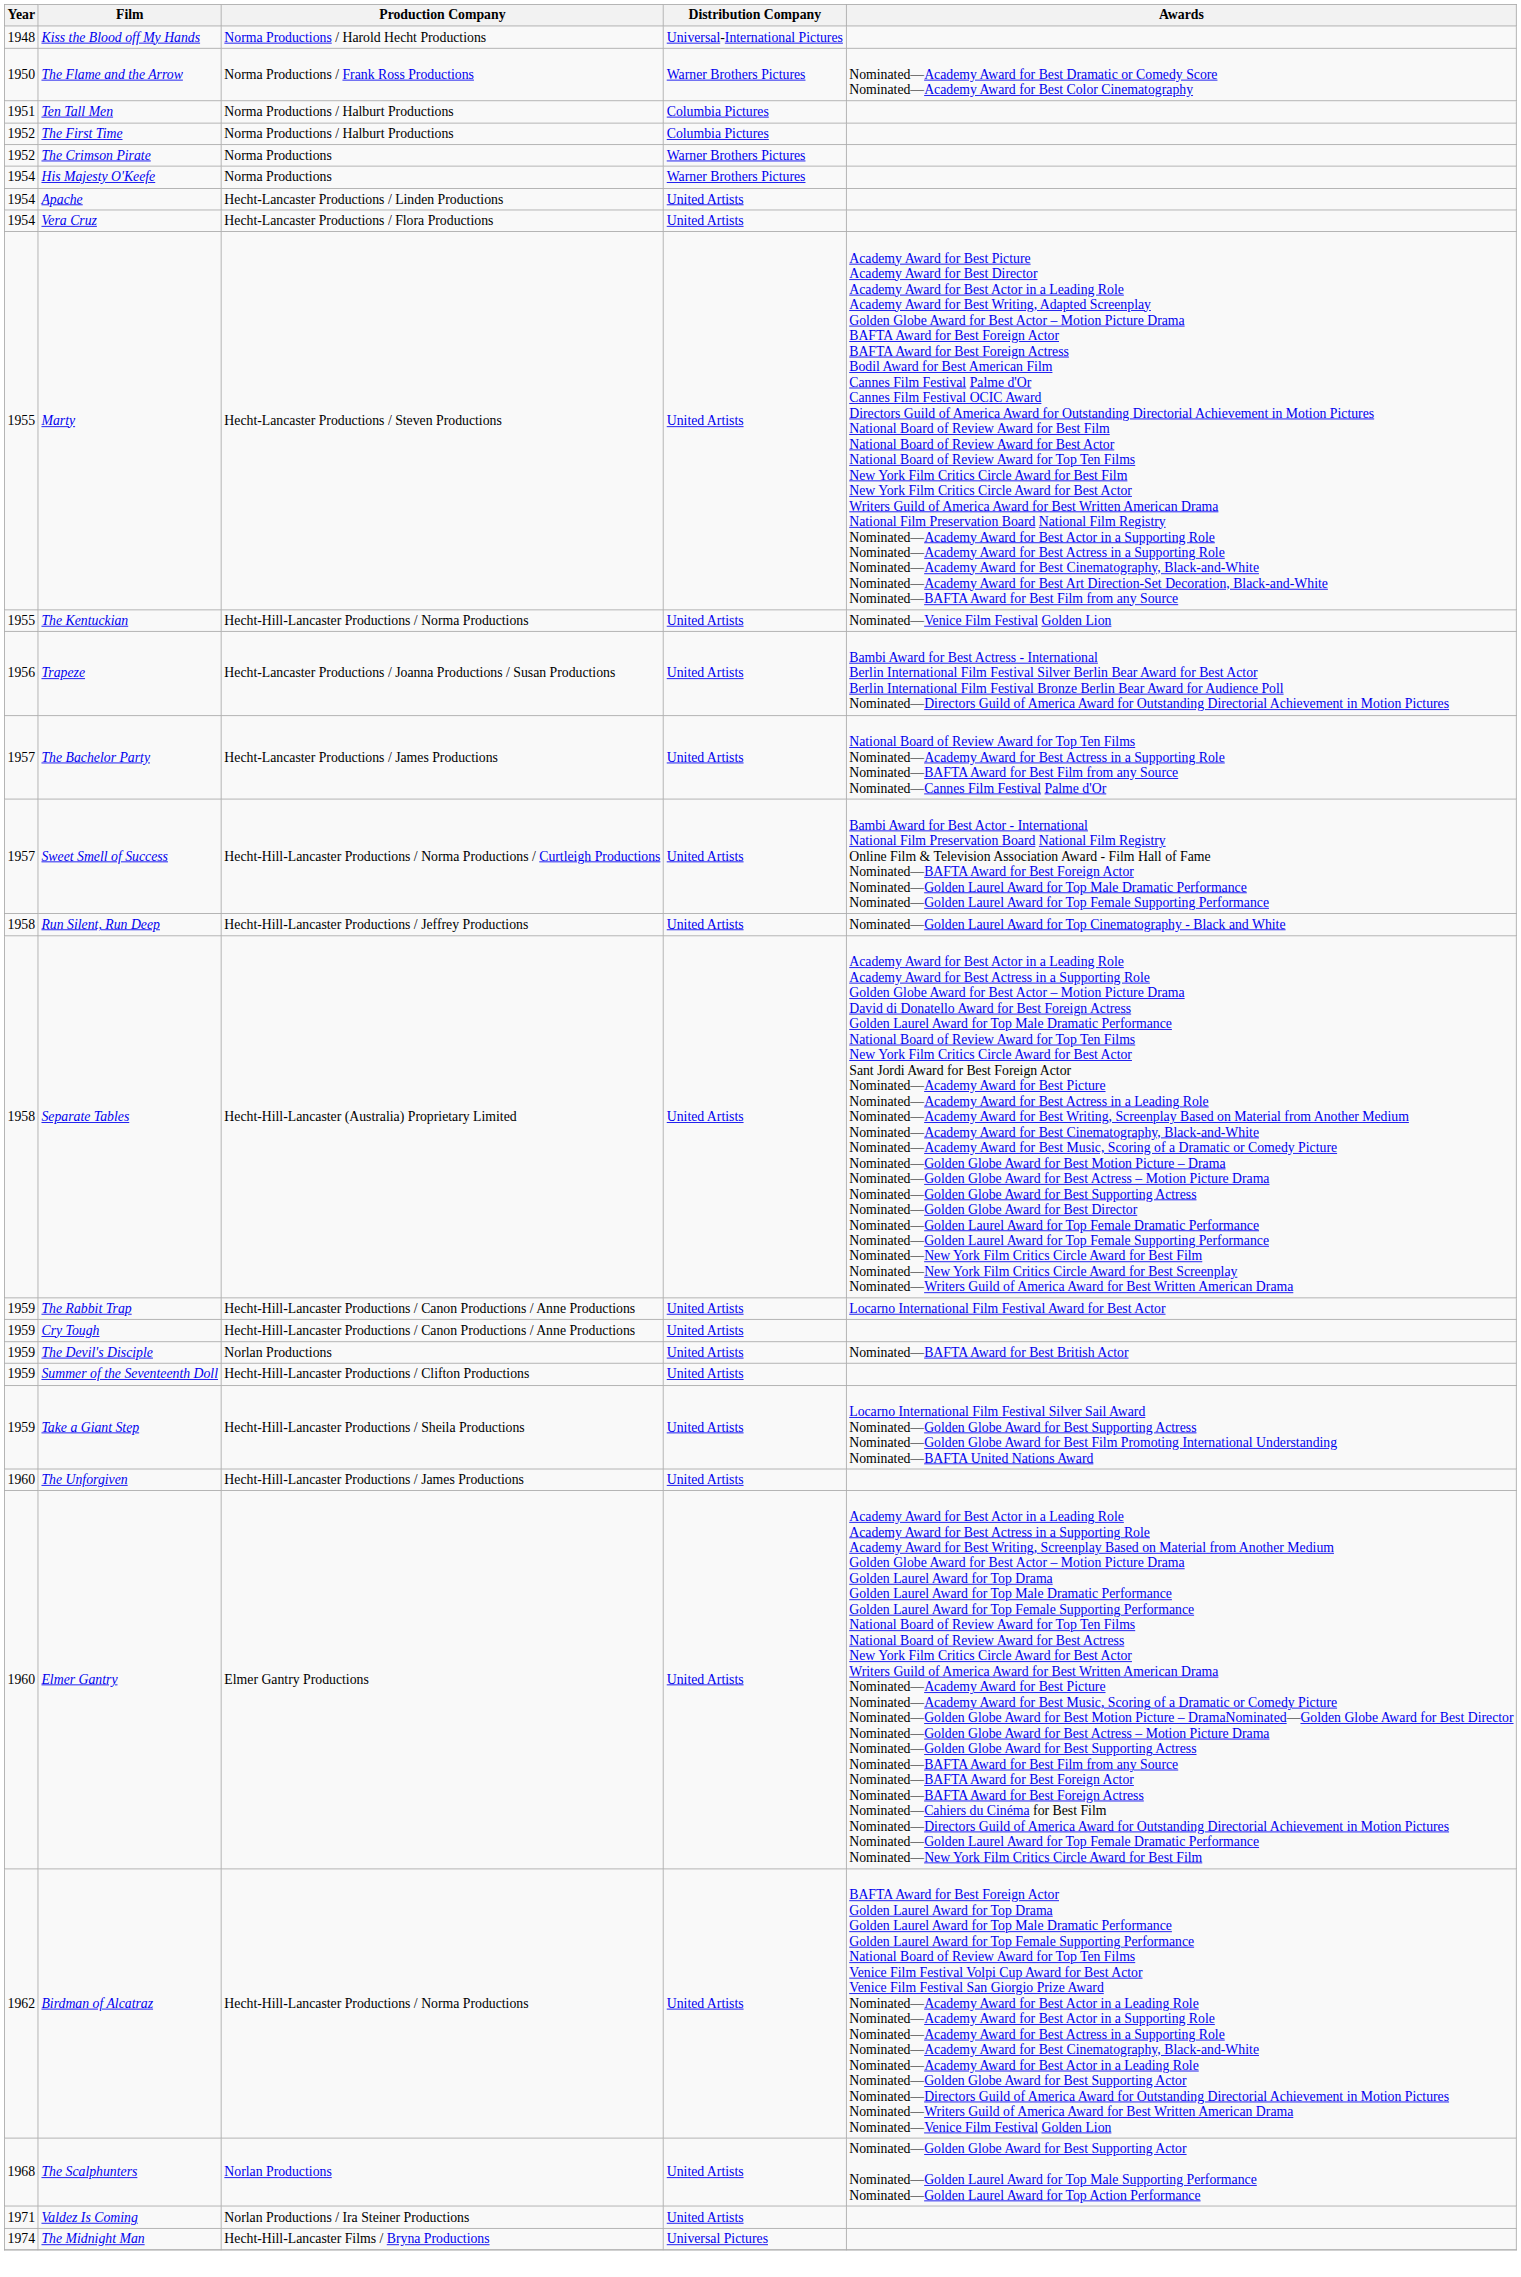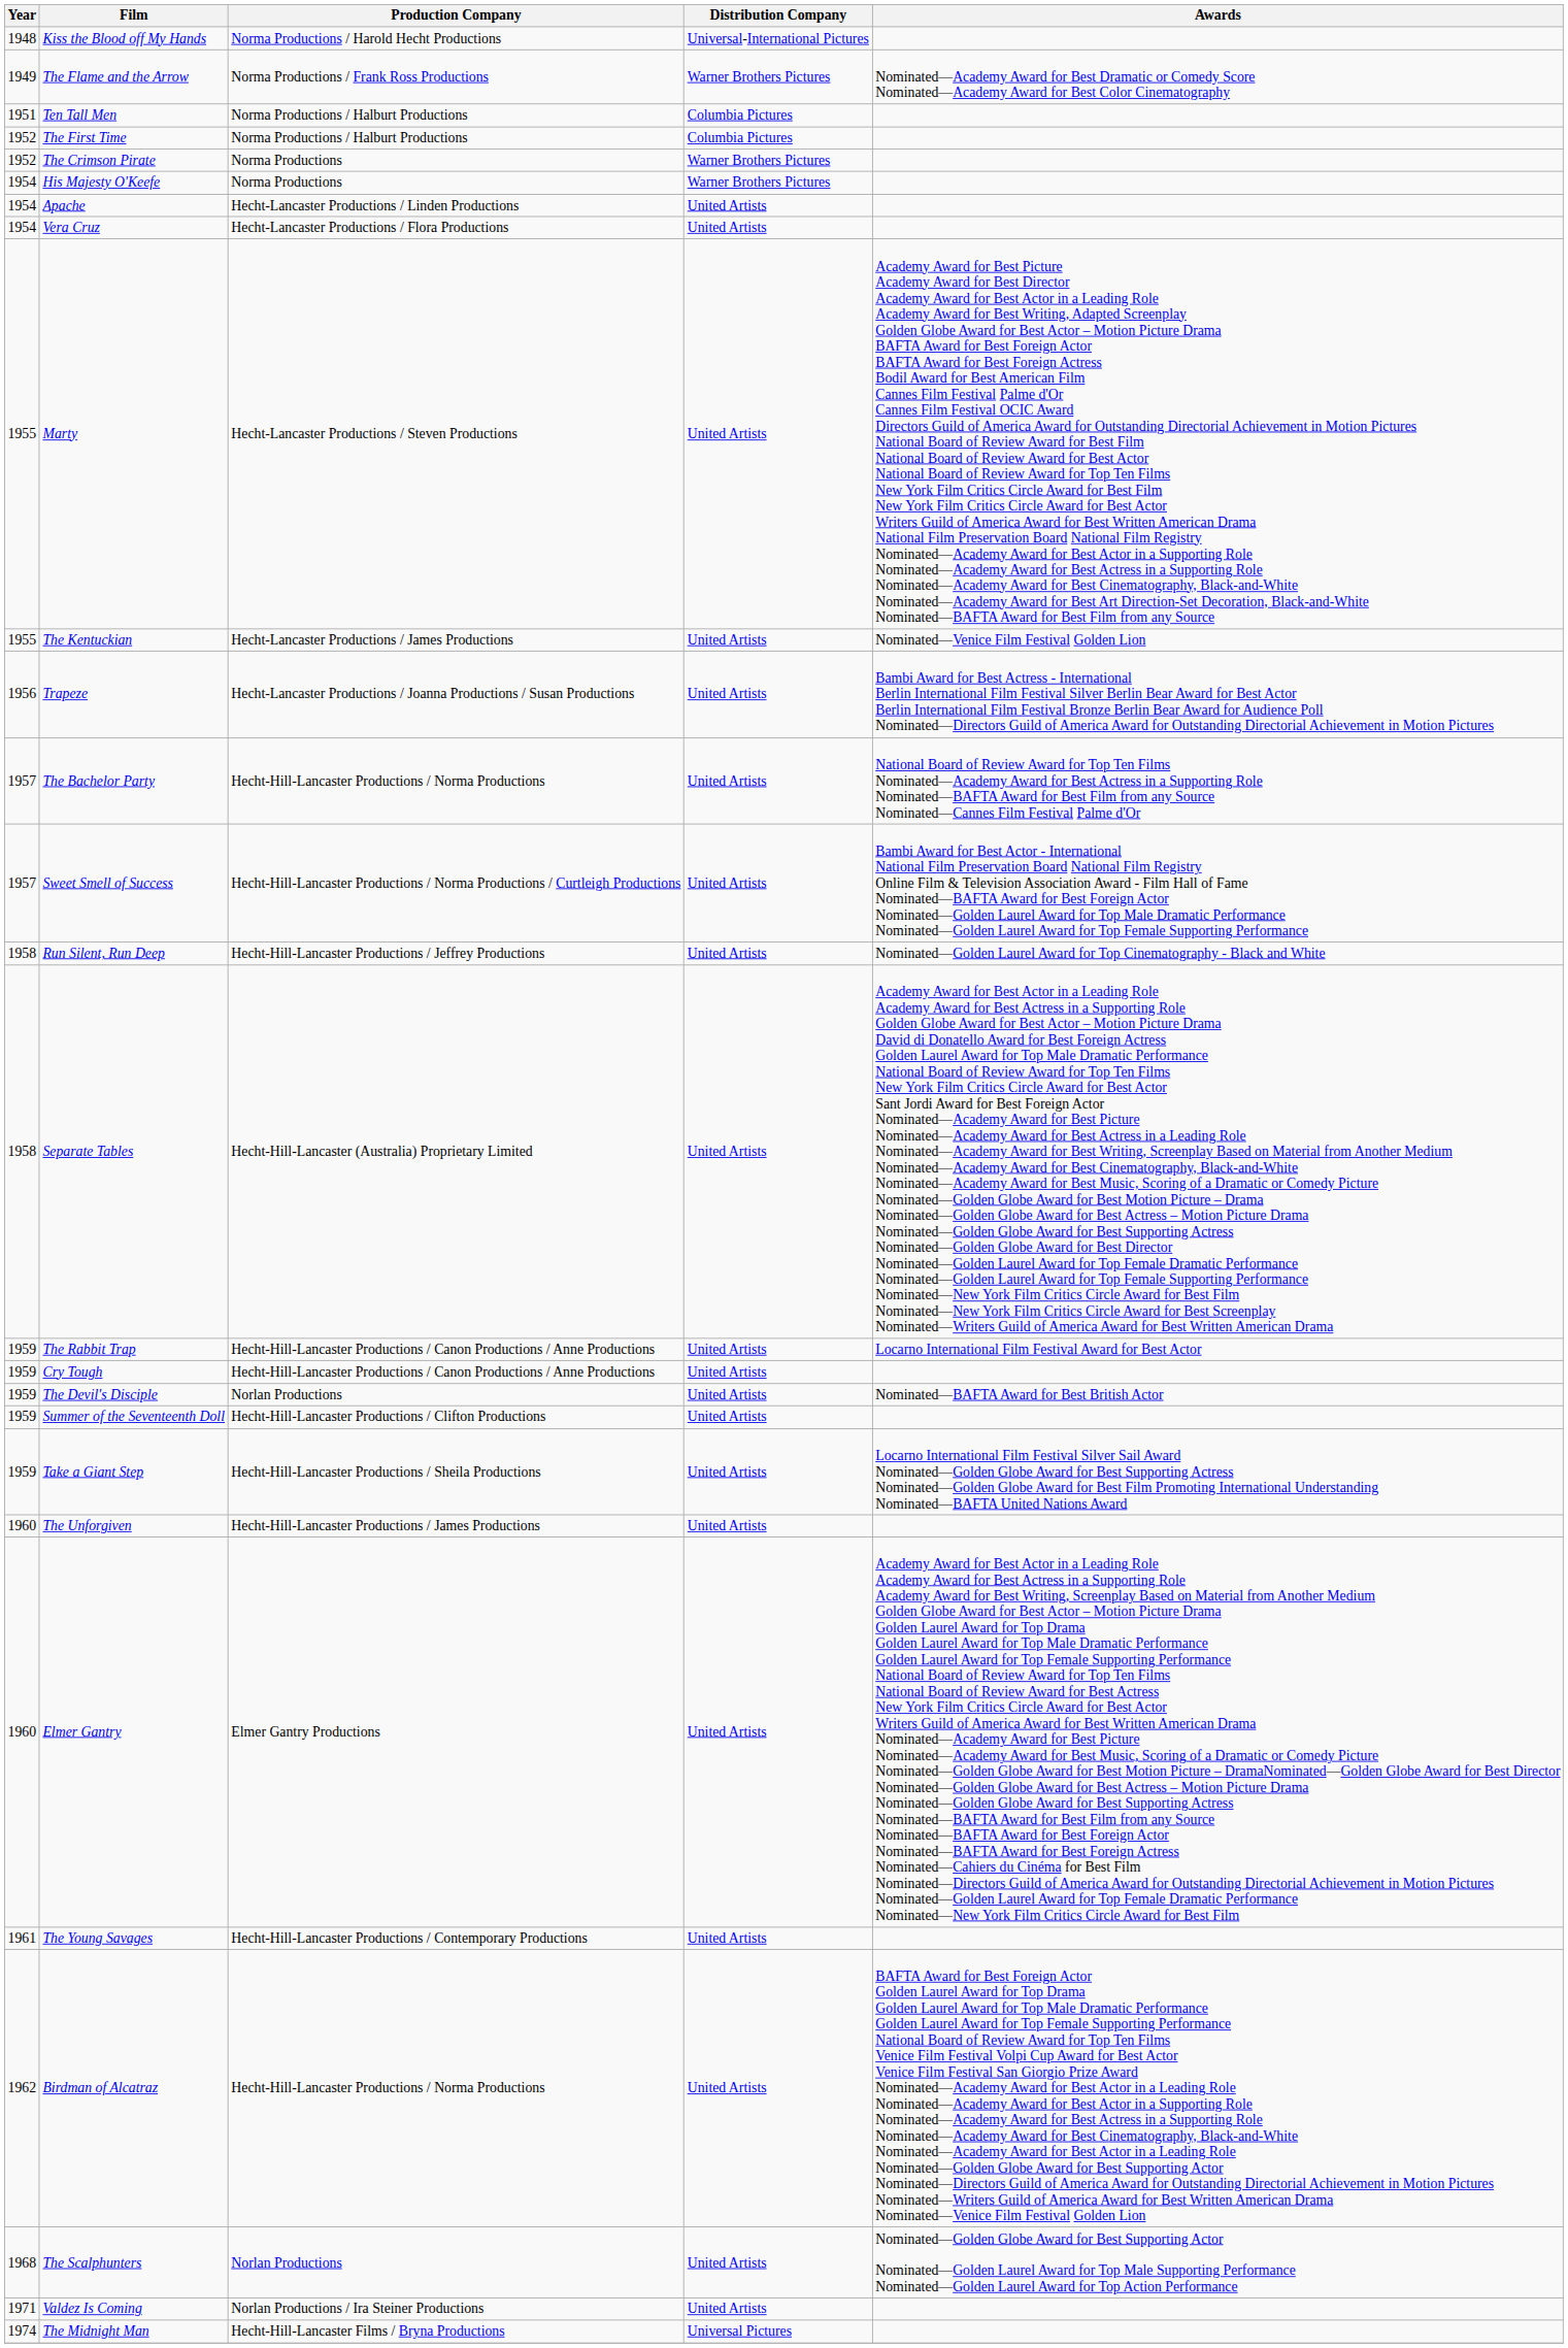The Flame and the Arrow | Year: 1950 -> 1949
The Kentuckian | Production Company: Hecht-Hill-Lancaster Productions / Norma Productions -> Hecht-Lancaster Productions / James Productions
The Bachelor Party | Production Company: Hecht-Lancaster Productions / James Productions -> Hecht-Hill-Lancaster Productions / Norma Productions
+ row: 1961 | The Young Savages | Hecht-Hill-Lancaster Productions / Contemporary Productions | United Artists
